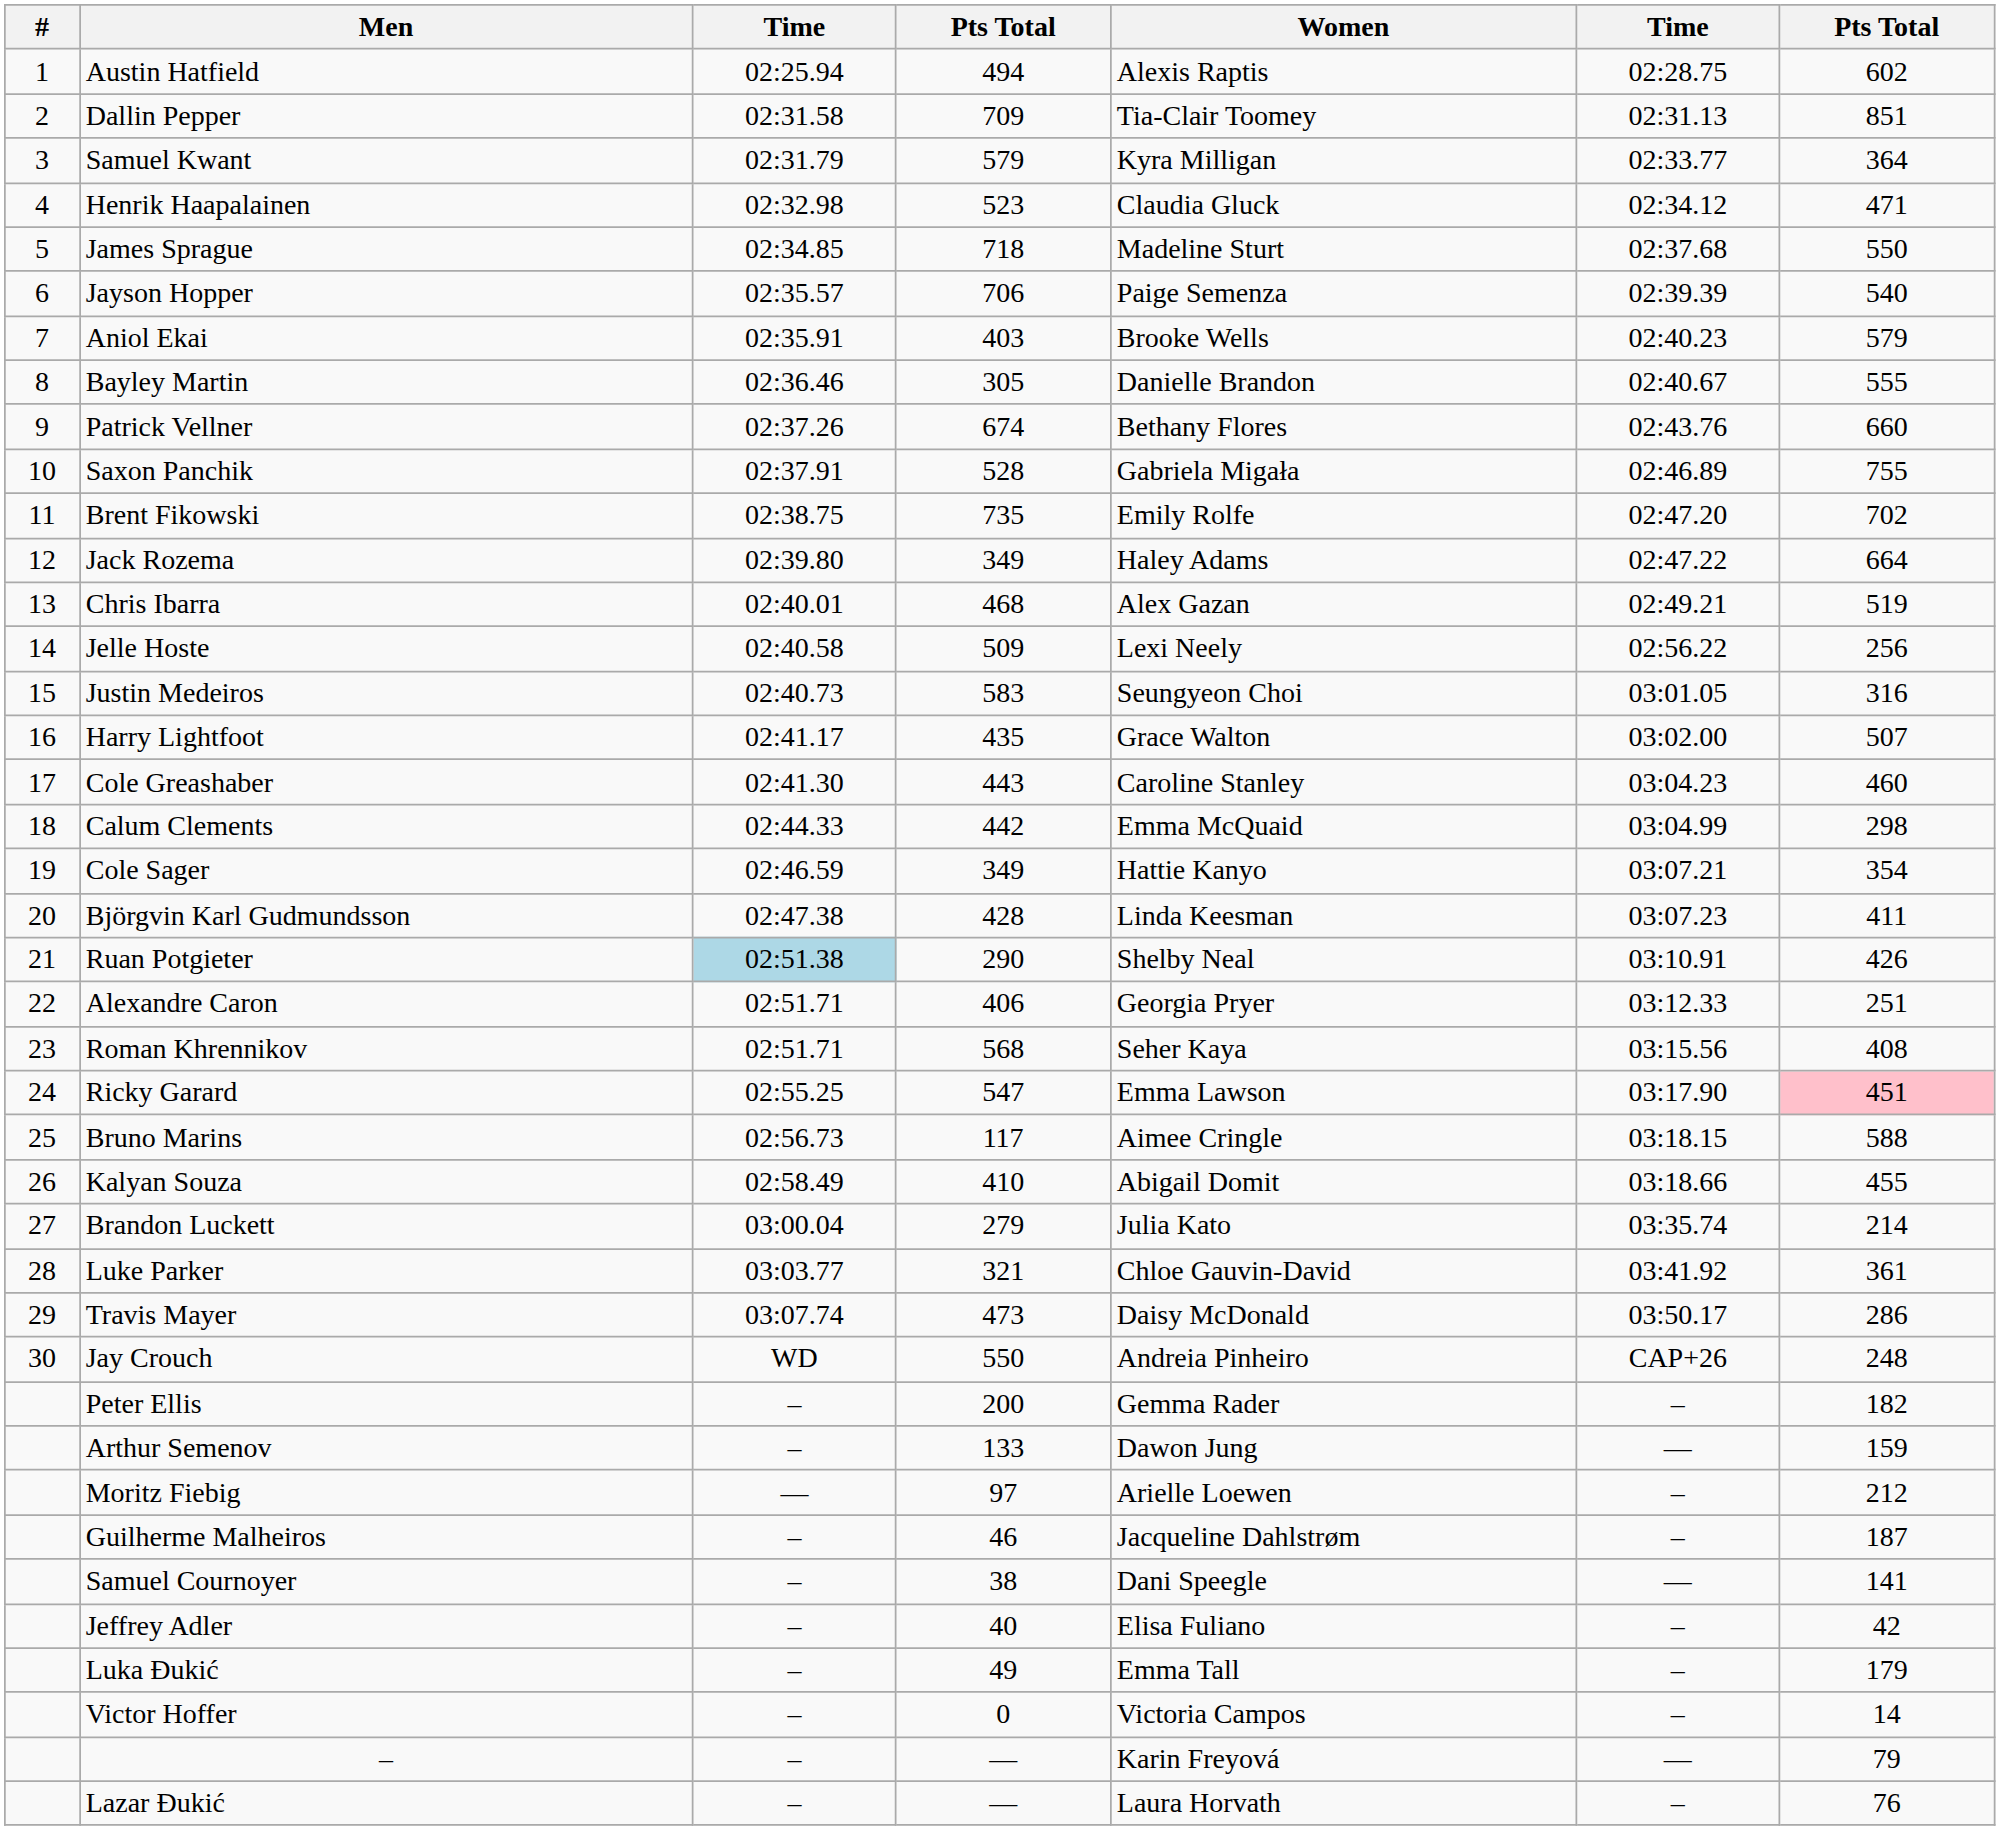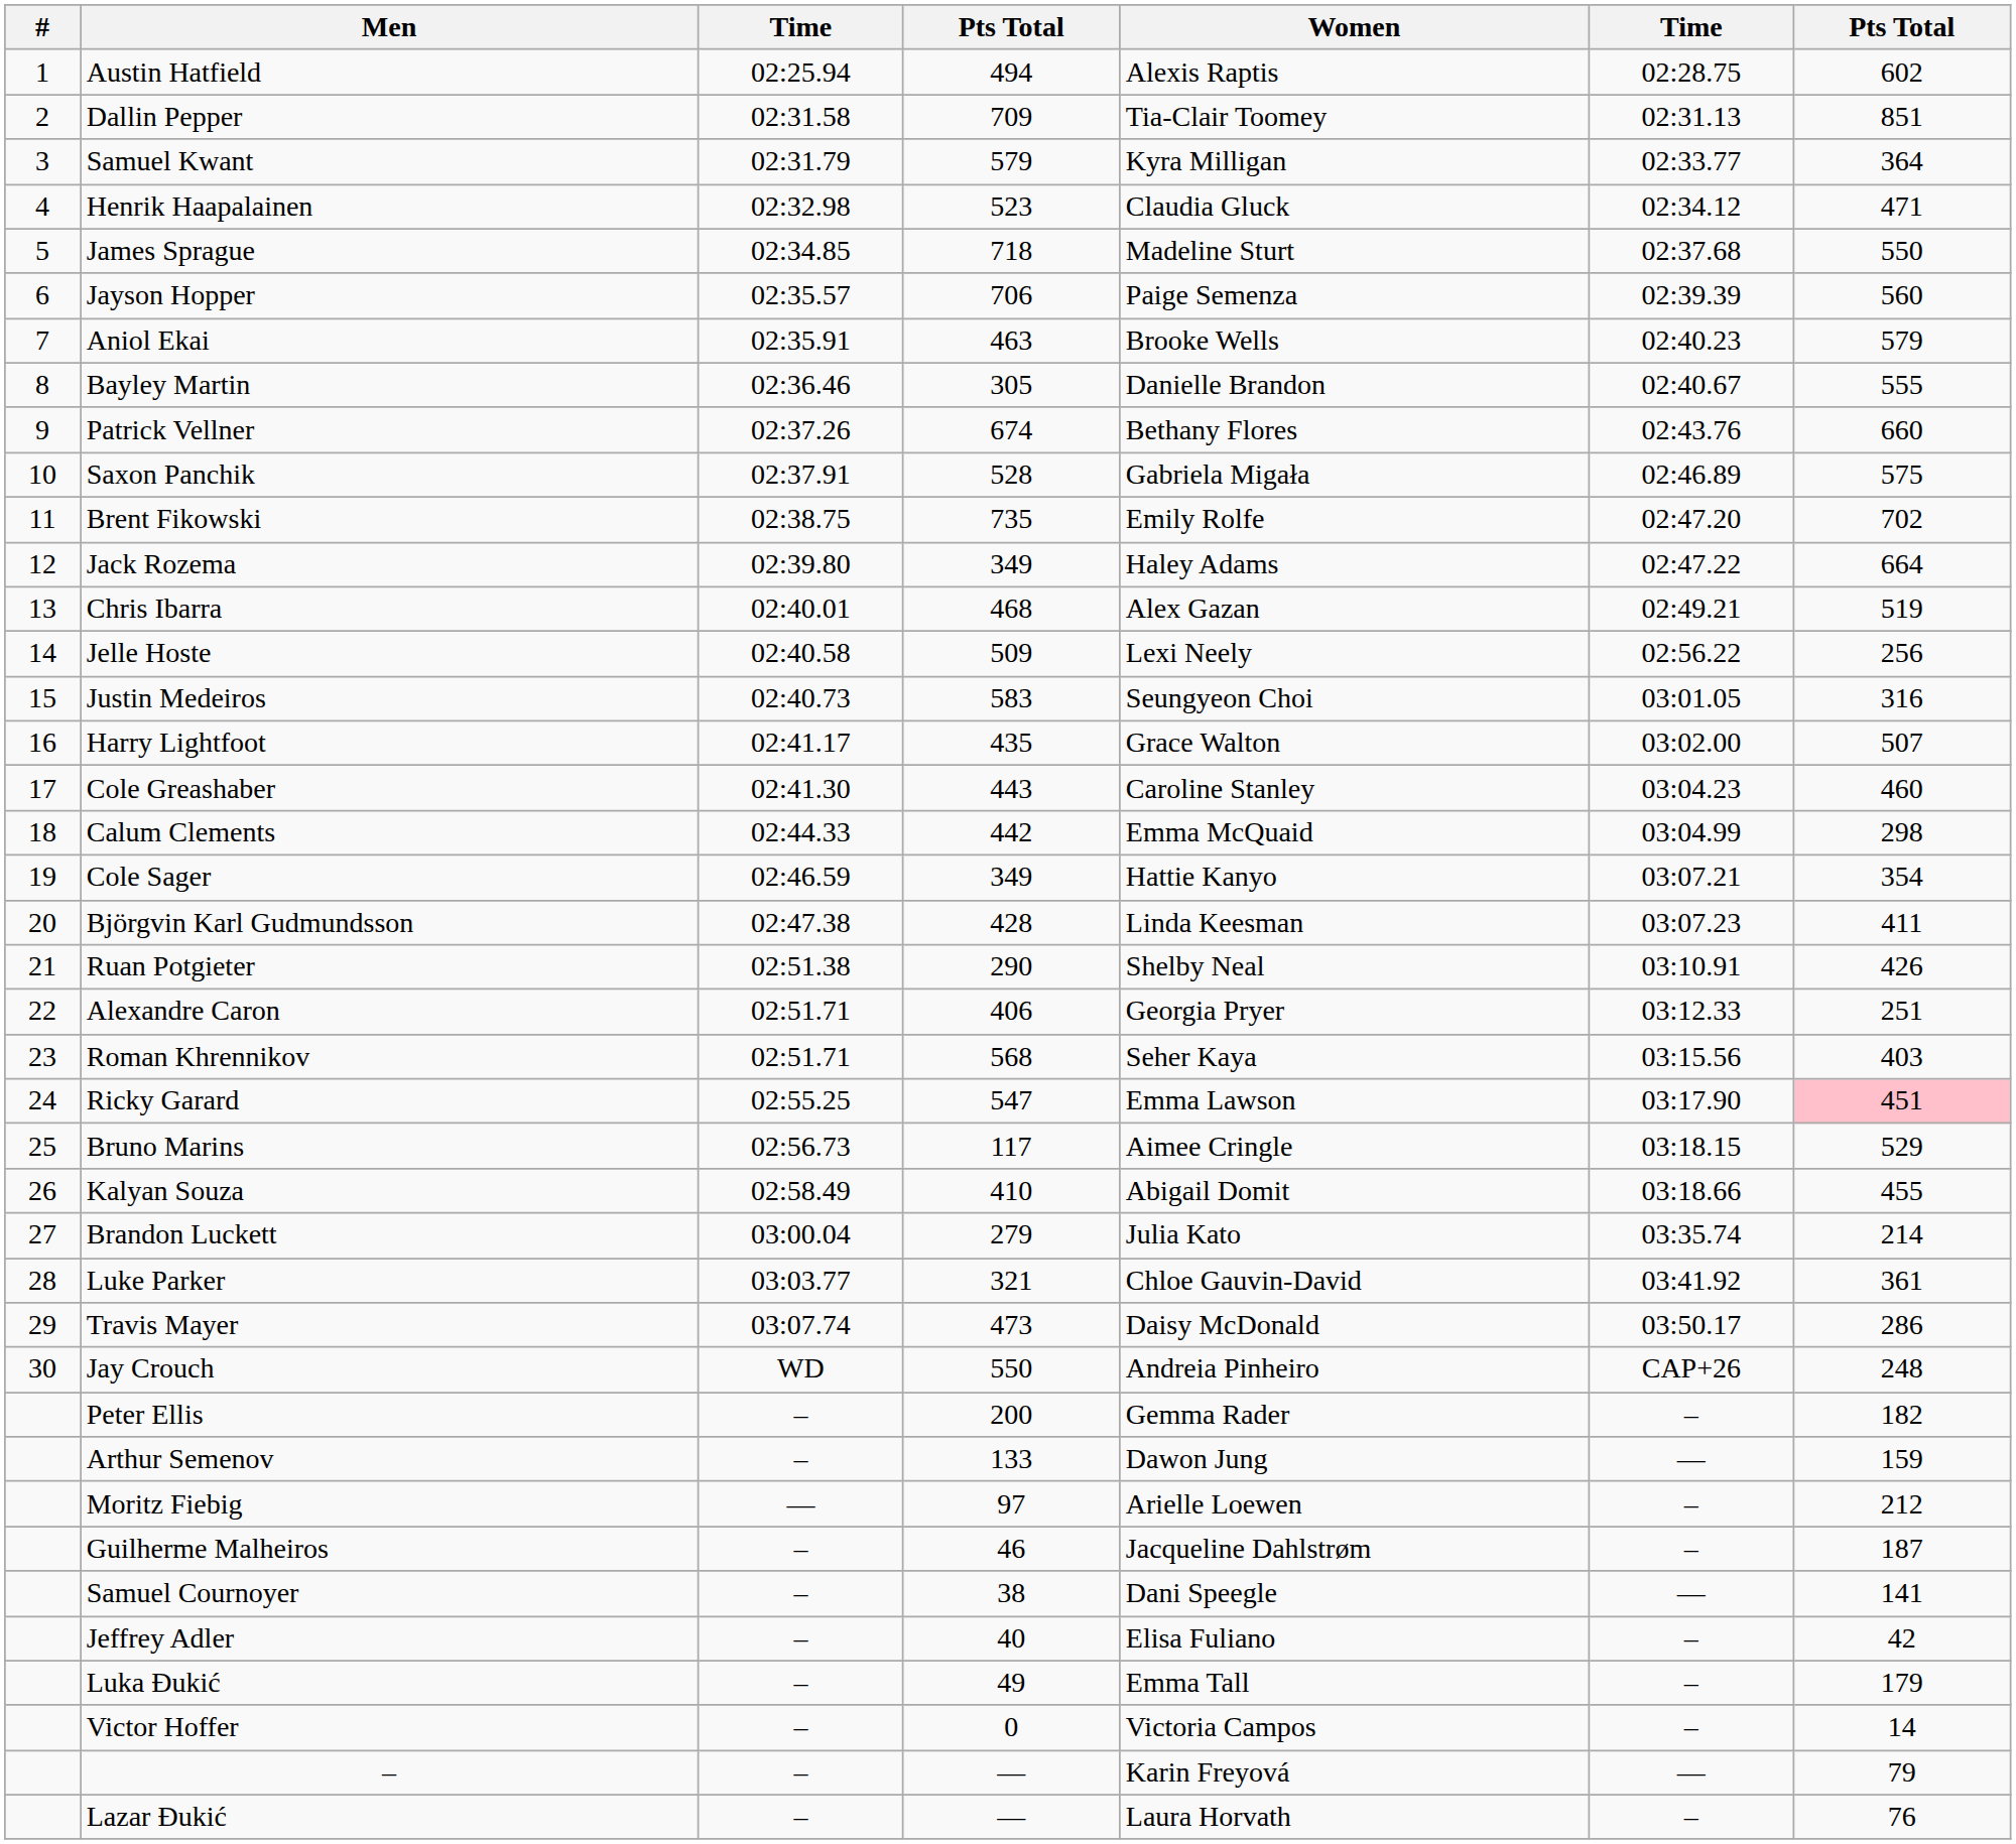Jayson Hopper | column 7: 540 -> 560
Aniol Ekai | column 4: 403 -> 463
Saxon Panchik | column 7: 755 -> 575
Ruan Potgieter | column 3: lightblue background -> no background
Roman Khrennikov | column 7: 408 -> 403
Bruno Marins | column 7: 588 -> 529
